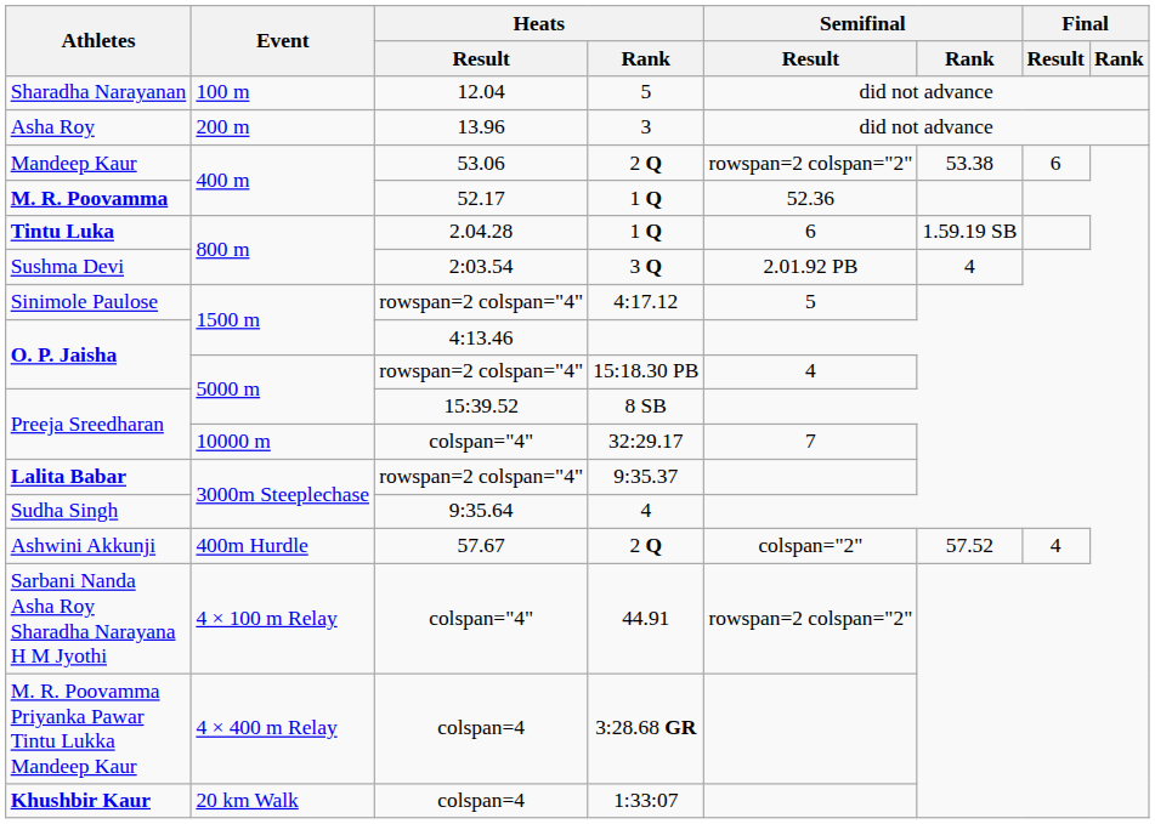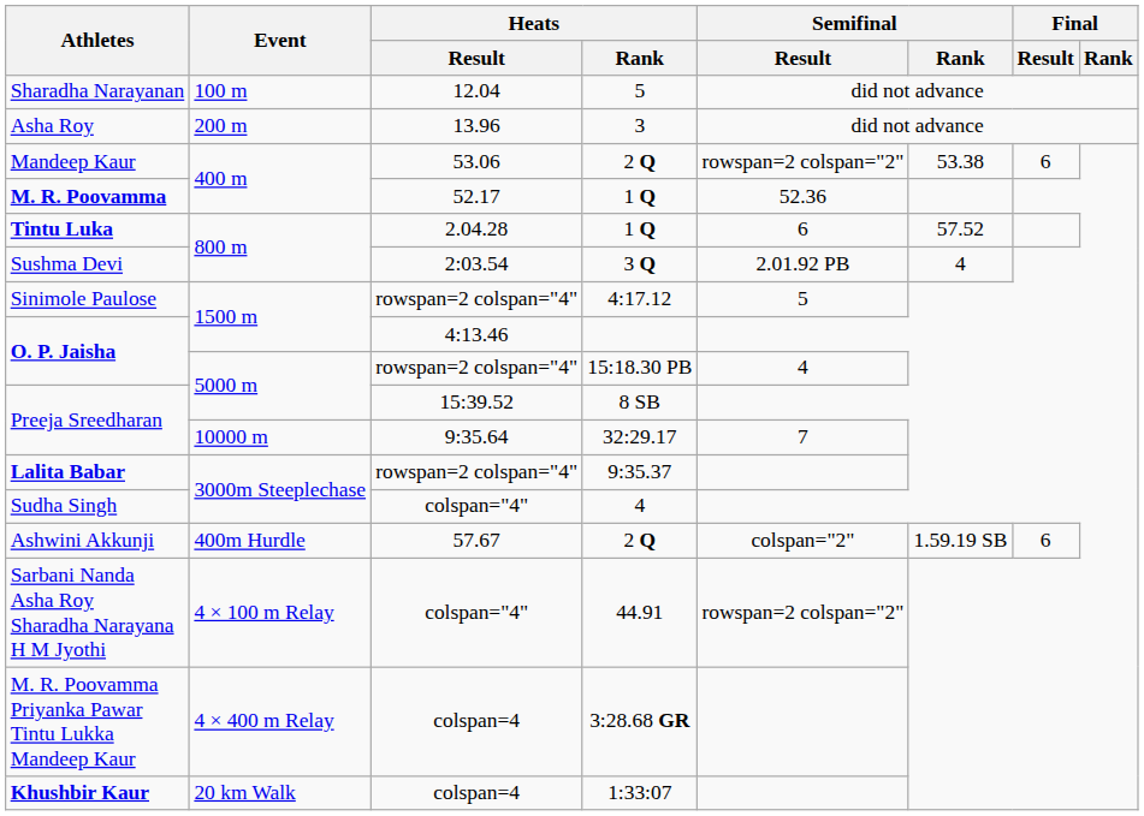Tintu Luka | Semifinal / Rank: 1.59.19 SB -> 57.52
Preeja Sreedharan / 32:29.17 | Heats / Result: colspan="4" -> 9:35.64
Sudha Singh | Heats / Result: 9:35.64 -> colspan="4"
Ashwini Akkunji | Semifinal / Rank: 57.52 -> 1.59.19 SB
Ashwini Akkunji | Final / Result: 4 -> 6
